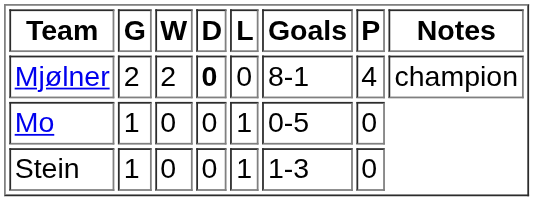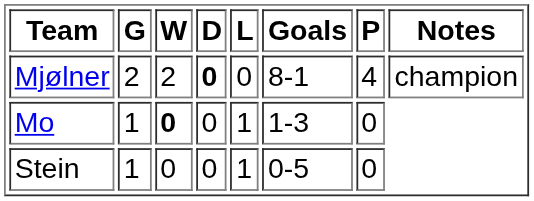Mo | W: normal -> bold
Mo | Goals: 0-5 -> 1-3
Stein | Goals: 1-3 -> 0-5
